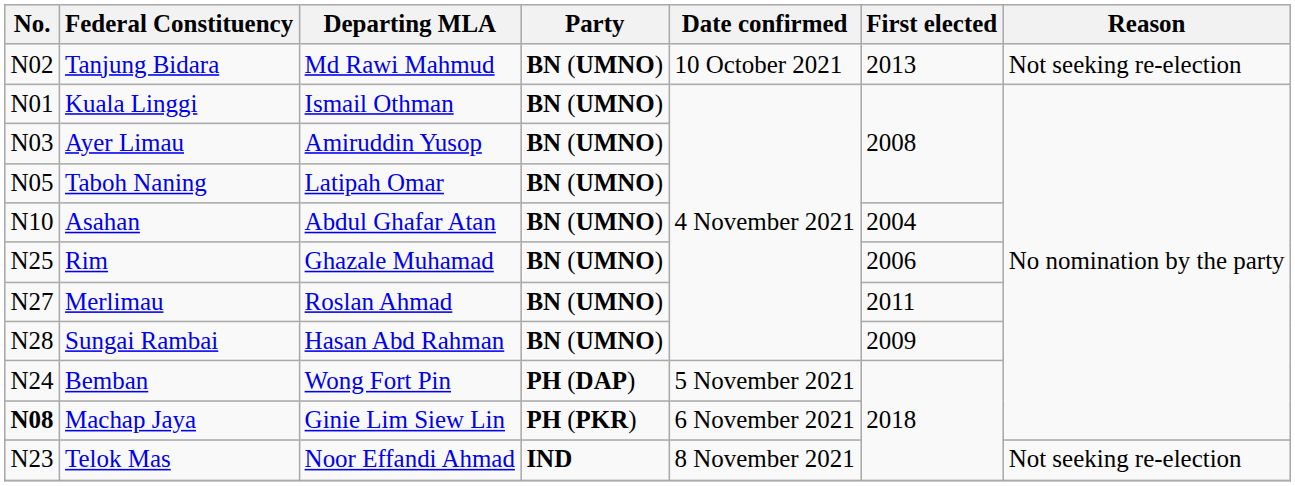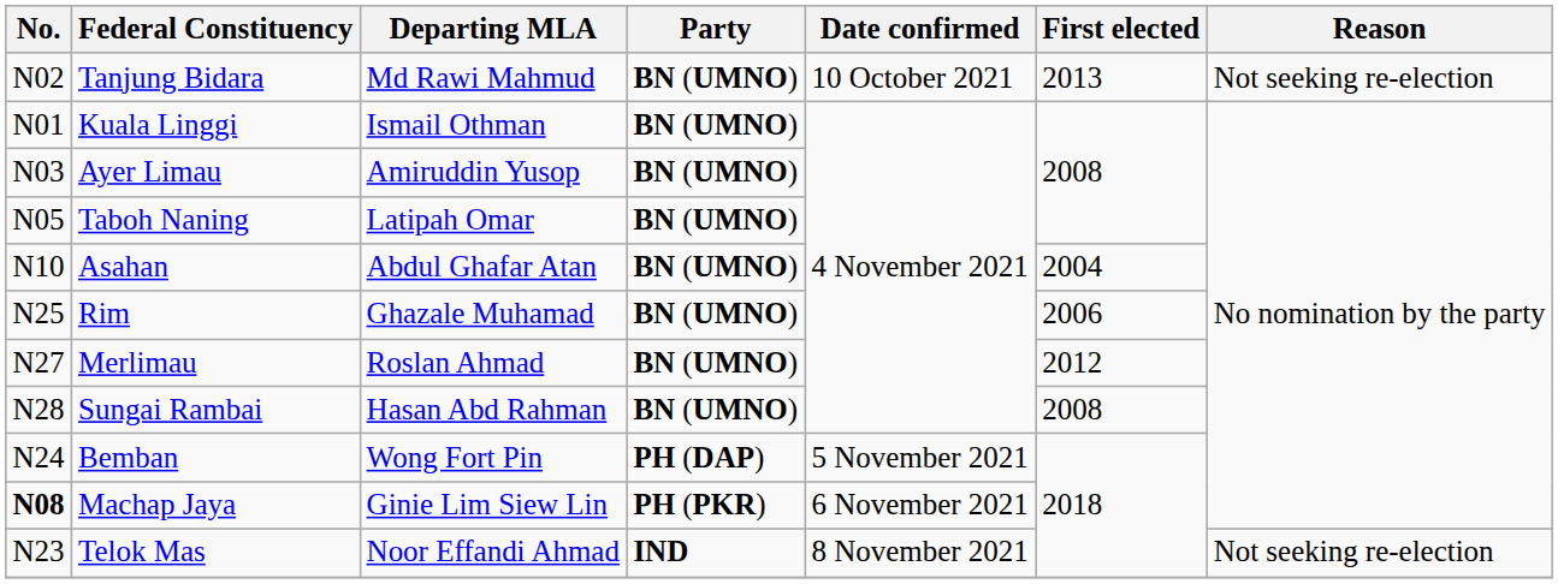Merlimau | First elected: 2011 -> 2012
Sungai Rambai | First elected: 2009 -> 2008
